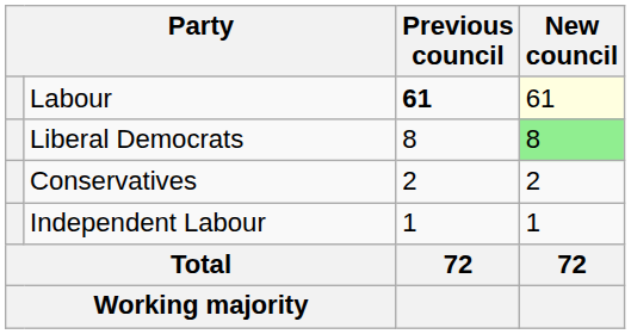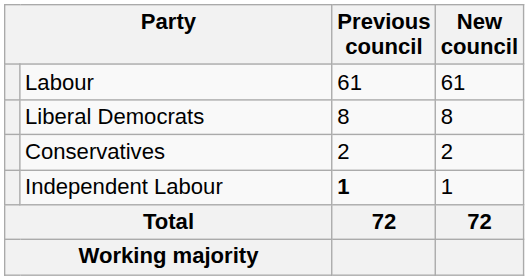Labour | Previous council: bold -> normal
Labour | New council: lightyellow background -> no background
Liberal Democrats | New council: lightgreen background -> no background
Independent Labour | Previous council: normal -> bold
